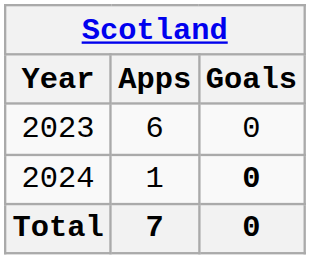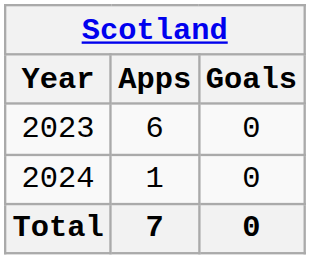2024 | Goals: bold -> normal
